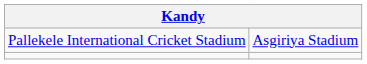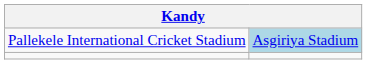Pallekele International Cricket Stadium | column 2: no background -> lightblue background
